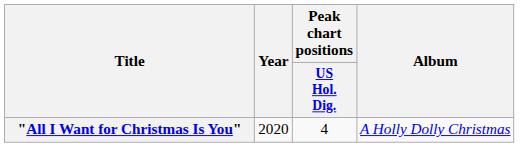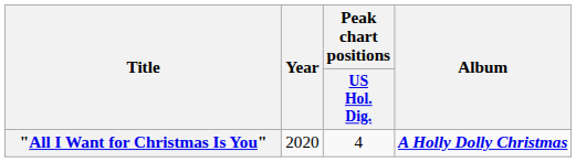row 3 | Album: normal -> bold
